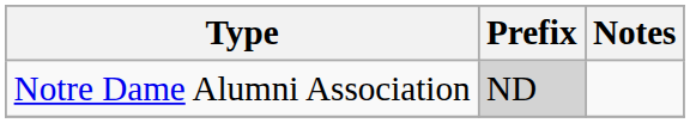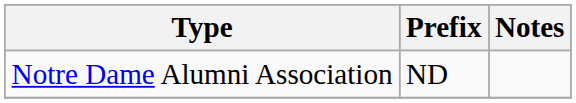Notre Dame Alumni Association | Prefix: lightgrey background -> no background
